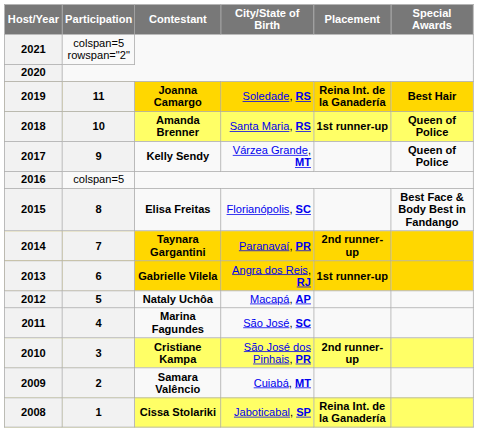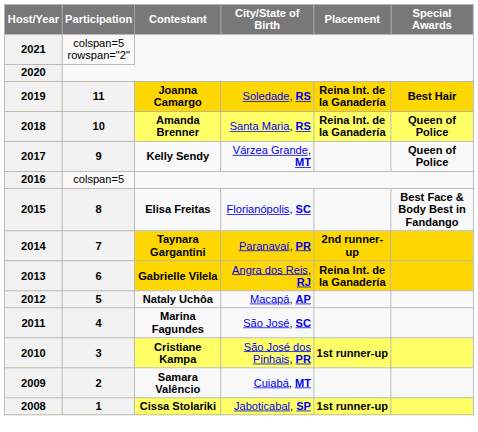2018 | Placement: 1st runner-up -> Reina Int. de la Ganadería
2013 | Placement: 1st runner-up -> Reina Int. de la Ganadería
2010 | Placement: 2nd runner-up -> 1st runner-up
2008 | Placement: Reina Int. de la Ganadería -> 1st runner-up
